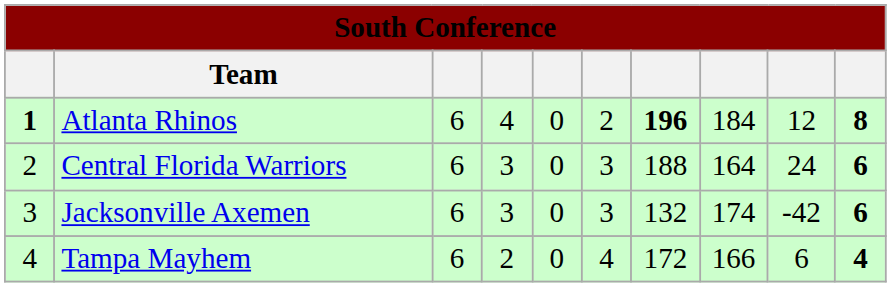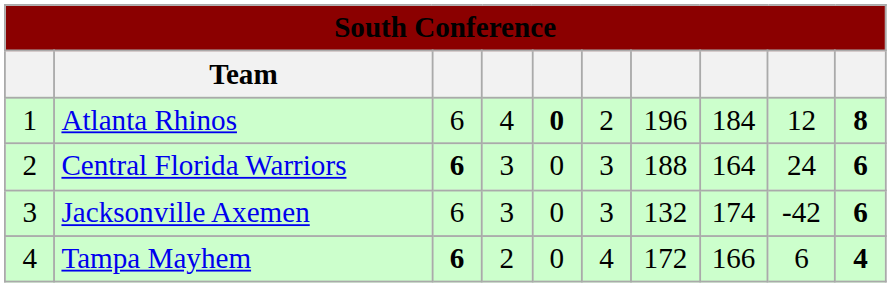Atlanta Rhinos | column 1: bold -> normal
Atlanta Rhinos | column 5: normal -> bold
Atlanta Rhinos | column 7: bold -> normal
Central Florida Warriors | column 3: normal -> bold
Tampa Mayhem | column 3: normal -> bold
